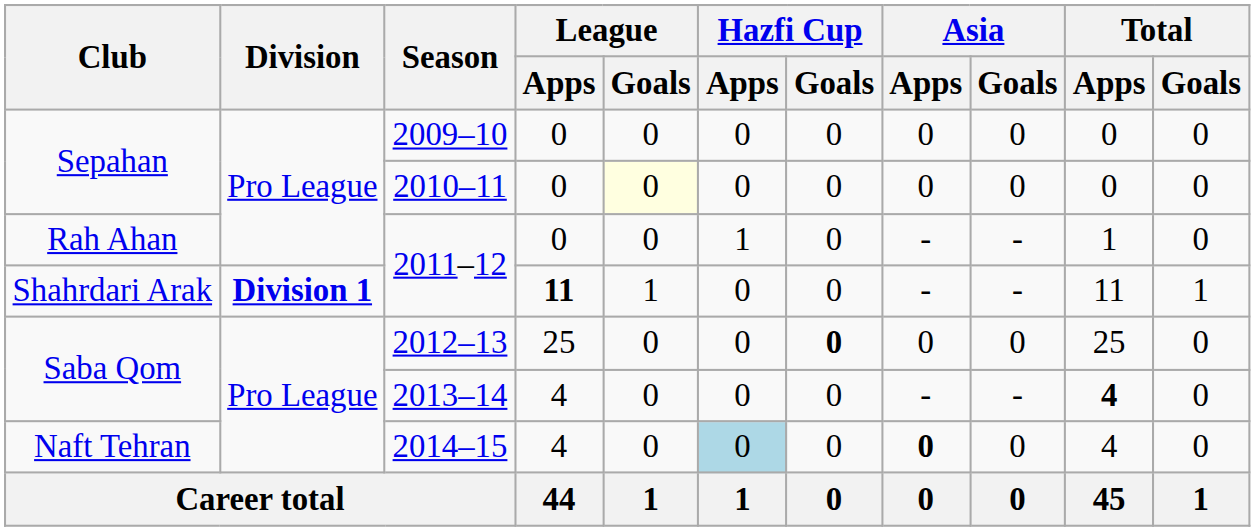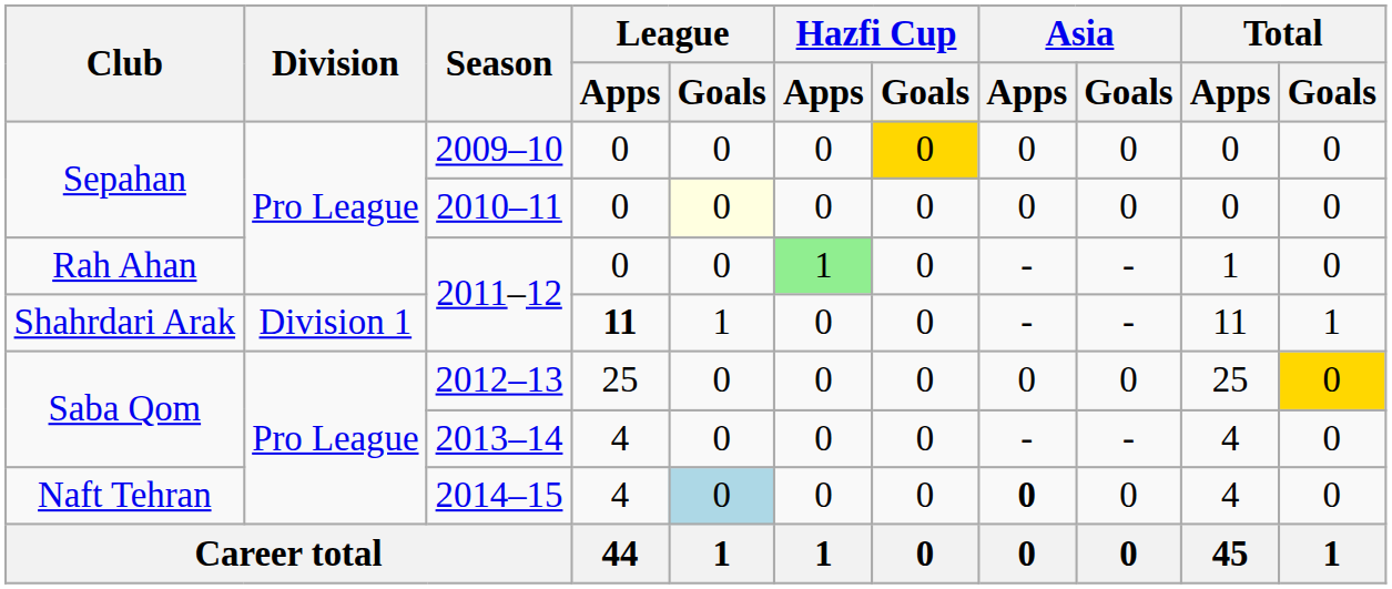2009–10 | Hazfi Cup / Goals: no background -> gold background
Rah Ahan / 2011–12 | Hazfi Cup / Apps: no background -> lightgreen background
Shahrdari Arak / 2011–12 | Division: bold -> normal
2012–13 | Hazfi Cup / Goals: bold -> normal
2012–13 | Total / Goals: no background -> gold background
2013–14 | Total / Apps: bold -> normal
2014–15 | League / Goals: no background -> lightblue background
2014–15 | Hazfi Cup / Apps: lightblue background -> no background
